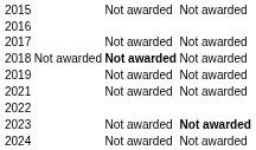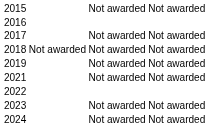2018 | column 3: bold -> normal
2023 | column 4: bold -> normal
